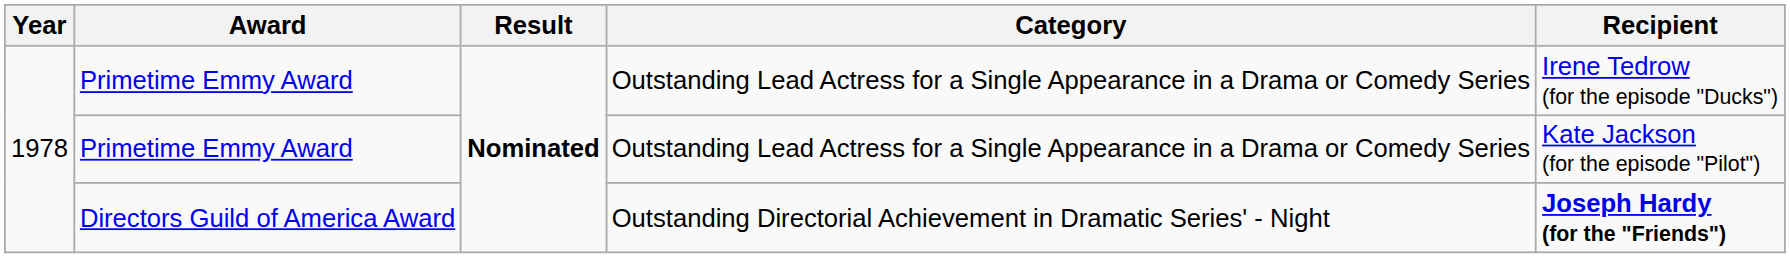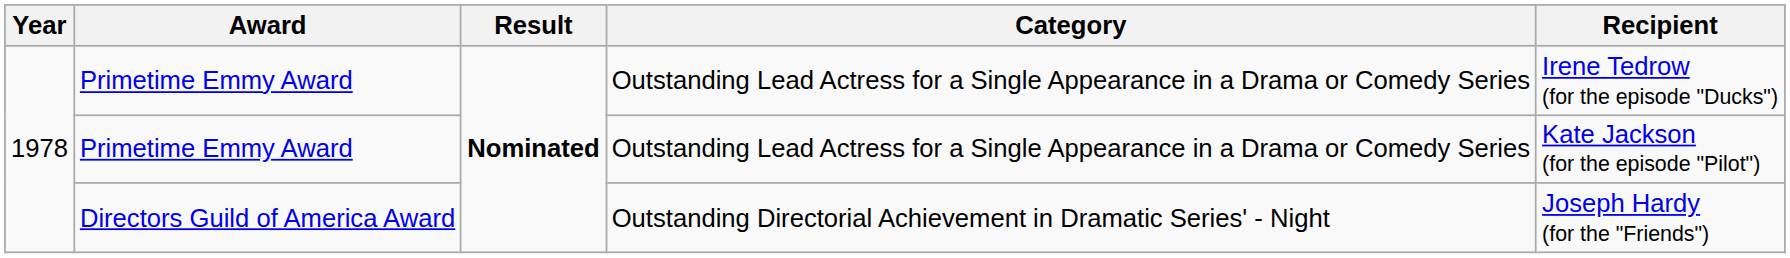Directors Guild of America Award | Recipient: bold -> normal
